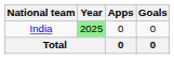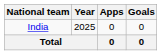India | Year: lightgreen background -> no background
